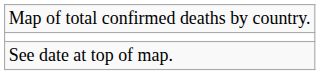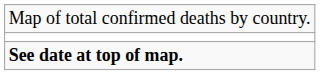row 3 | column 1: normal -> bold
